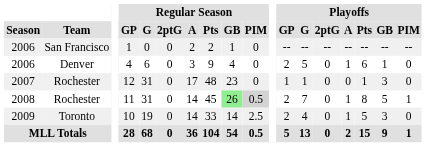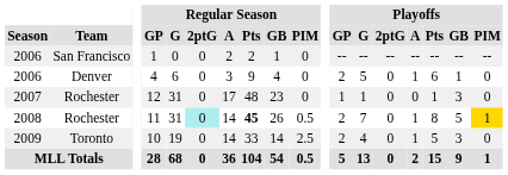11 | Regular Season / 2ptG: no background -> paleturquoise background
11 | Regular Season / Pts: normal -> bold
11 | Regular Season / GB: lightgreen background -> no background
11 | Regular Season / PIM: lightgrey background -> no background
11 | Playoffs / PIM: no background -> gold background
